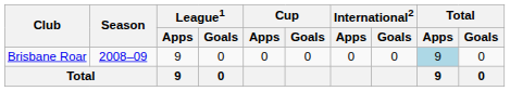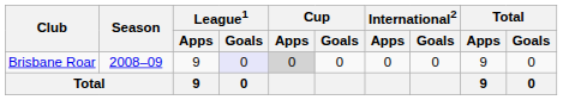Brisbane Roar | League1 / Goals: no background -> lavender background
Brisbane Roar | Cup / Apps: no background -> lightgrey background
Brisbane Roar | Total / Apps: lightblue background -> no background
